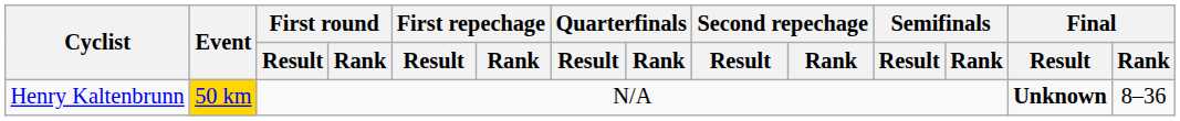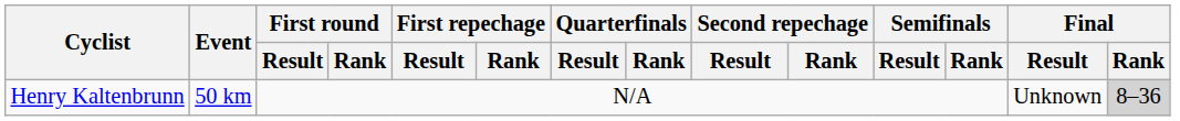Henry Kaltenbrunn | Event: gold background -> no background
Henry Kaltenbrunn | Final / Result: bold -> normal
Henry Kaltenbrunn | Final / Rank: no background -> lightgrey background
